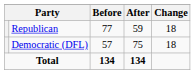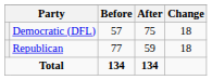rows swapped: Democratic (DFL) <-> Republican
